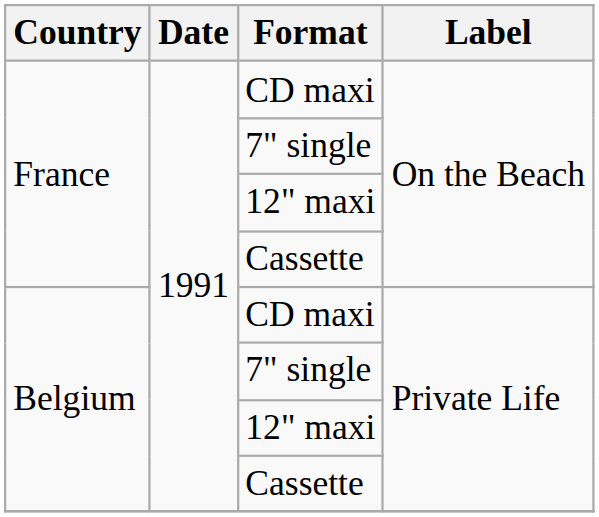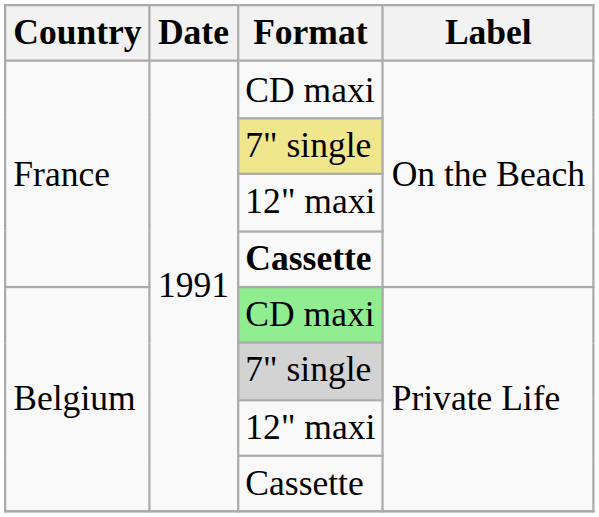France / 7" single | Format: no background -> khaki background
France / Cassette | Format: normal -> bold
Belgium / CD maxi | Format: no background -> lightgreen background
Belgium / 7" single | Format: no background -> lightgrey background
